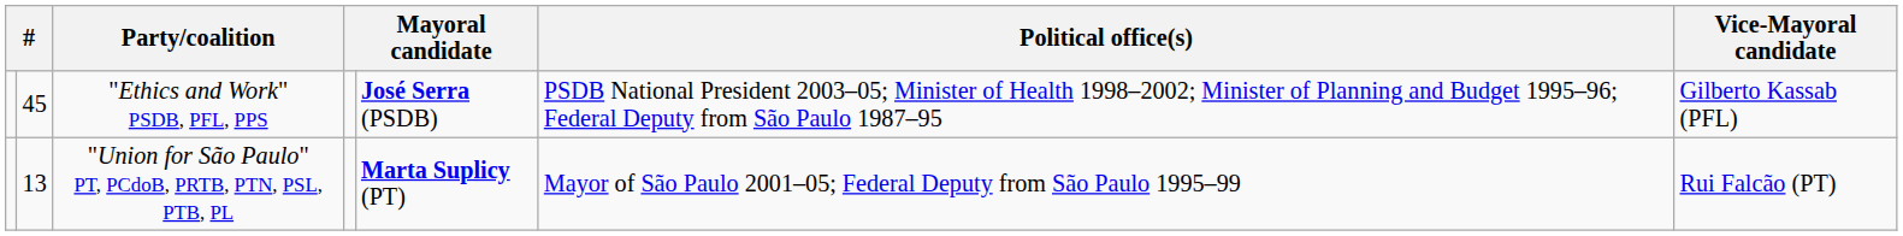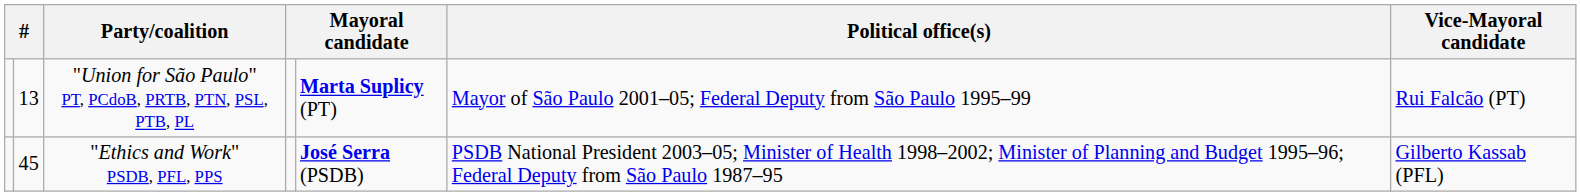rows swapped: "Union for São Paulo" PT, PCdoB, PRTB, PTN, PSL, PTB, PL <-> "Ethics and Work" PSDB, PFL, PPS
